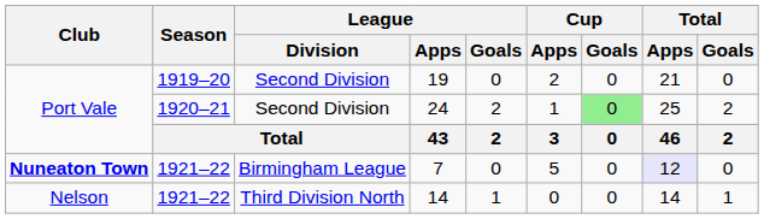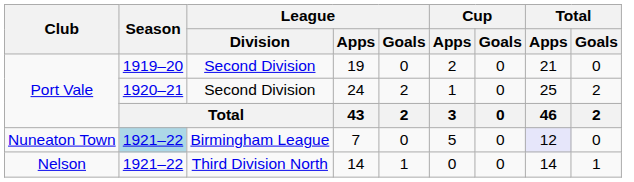24 | Cup / Goals: lightgreen background -> no background
7 | Club: bold -> normal
7 | Season: no background -> lightblue background
